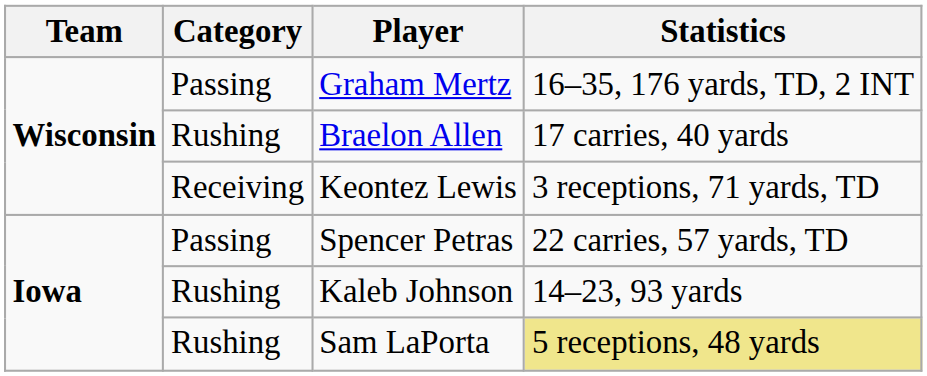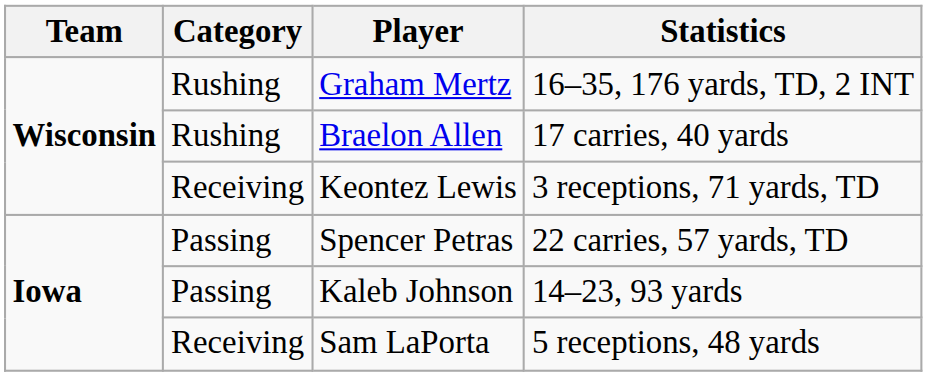Graham Mertz | Category: Passing -> Rushing
Kaleb Johnson | Category: Rushing -> Passing
Sam LaPorta | Category: Rushing -> Receiving
Sam LaPorta | Statistics: khaki background -> no background
